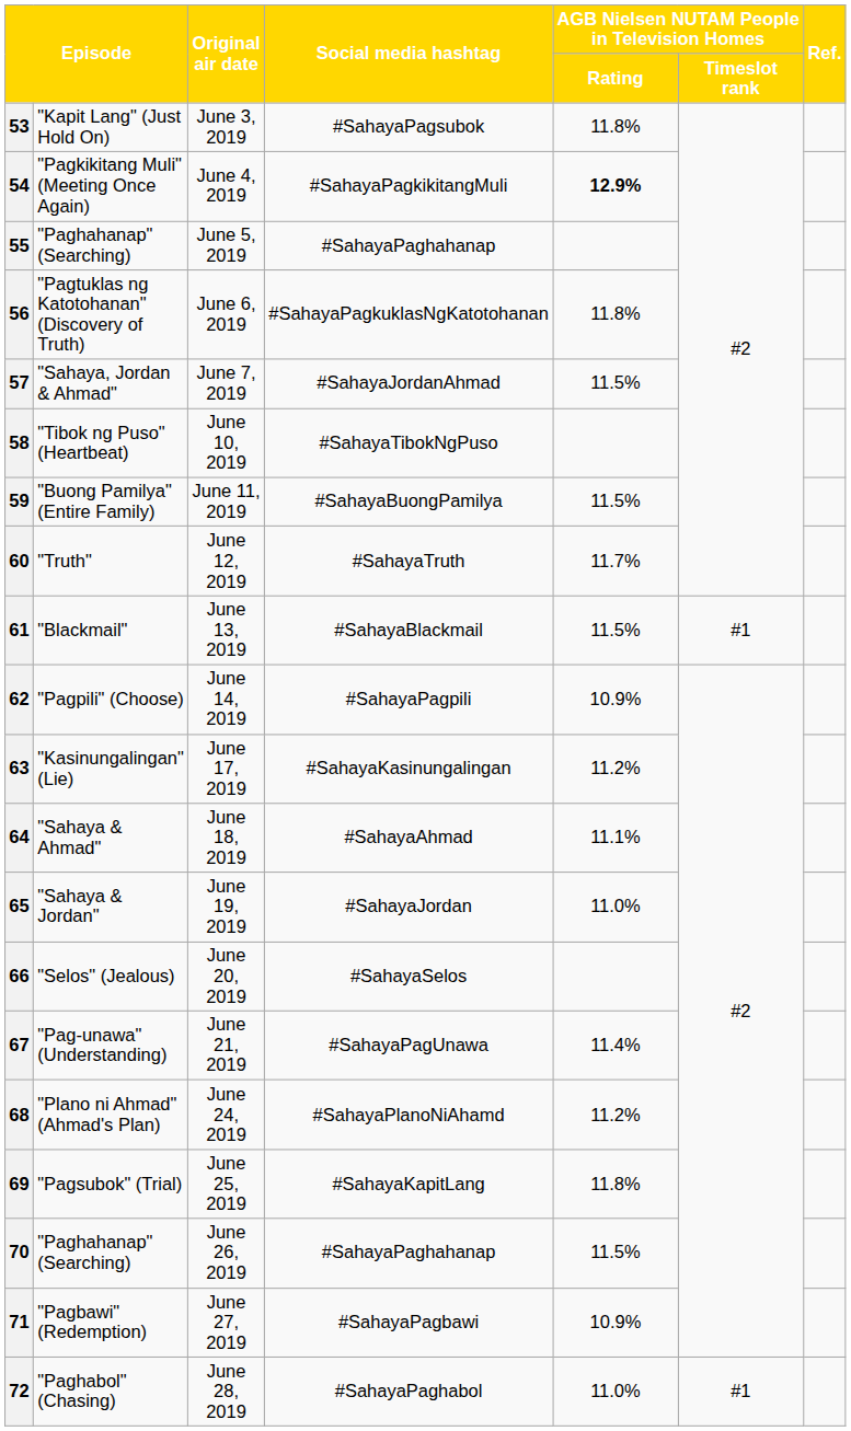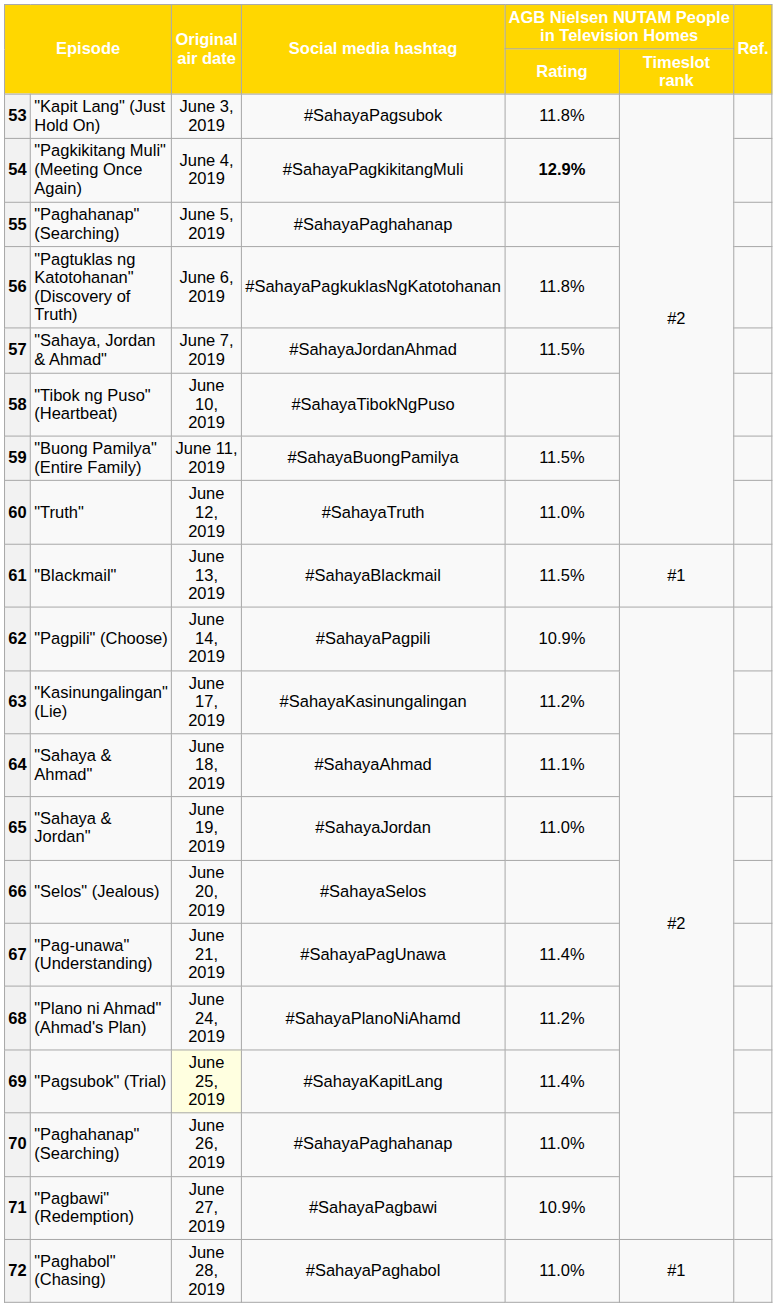60 | AGB Nielsen NUTAM People in Television Homes / Rating: 11.7% -> 11.0%
69 | Original air date: no background -> lightyellow background
69 | AGB Nielsen NUTAM People in Television Homes / Rating: 11.8% -> 11.4%
70 | AGB Nielsen NUTAM People in Television Homes / Rating: 11.5% -> 11.0%
